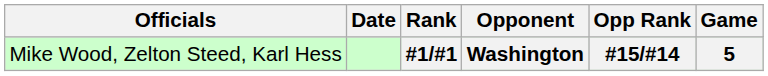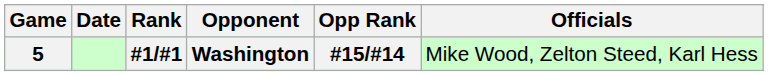columns swapped: Game <-> Officials
